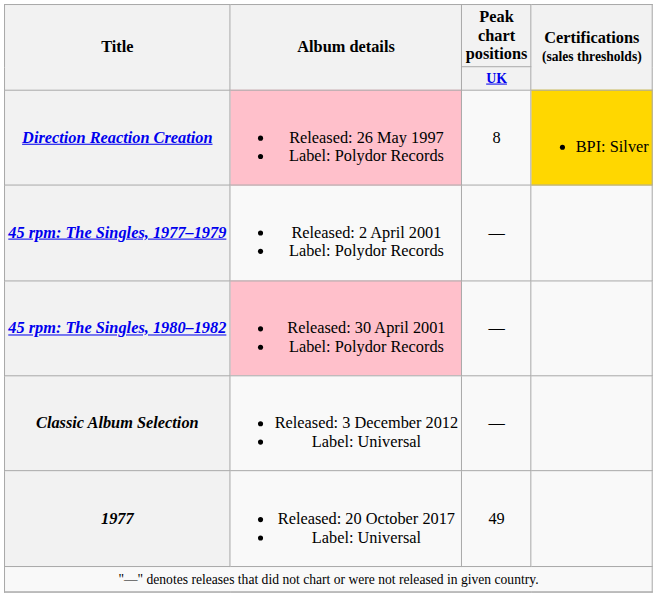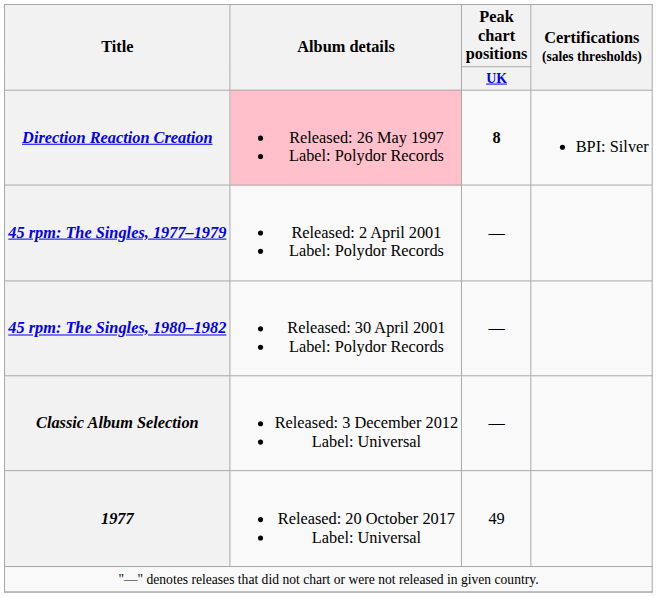Direction Reaction Creation | Peak chart positions / UK: normal -> bold
Direction Reaction Creation | Certifications (sales thresholds): gold background -> no background
45 rpm: The Singles, 1980–1982 | Album details: pink background -> no background
